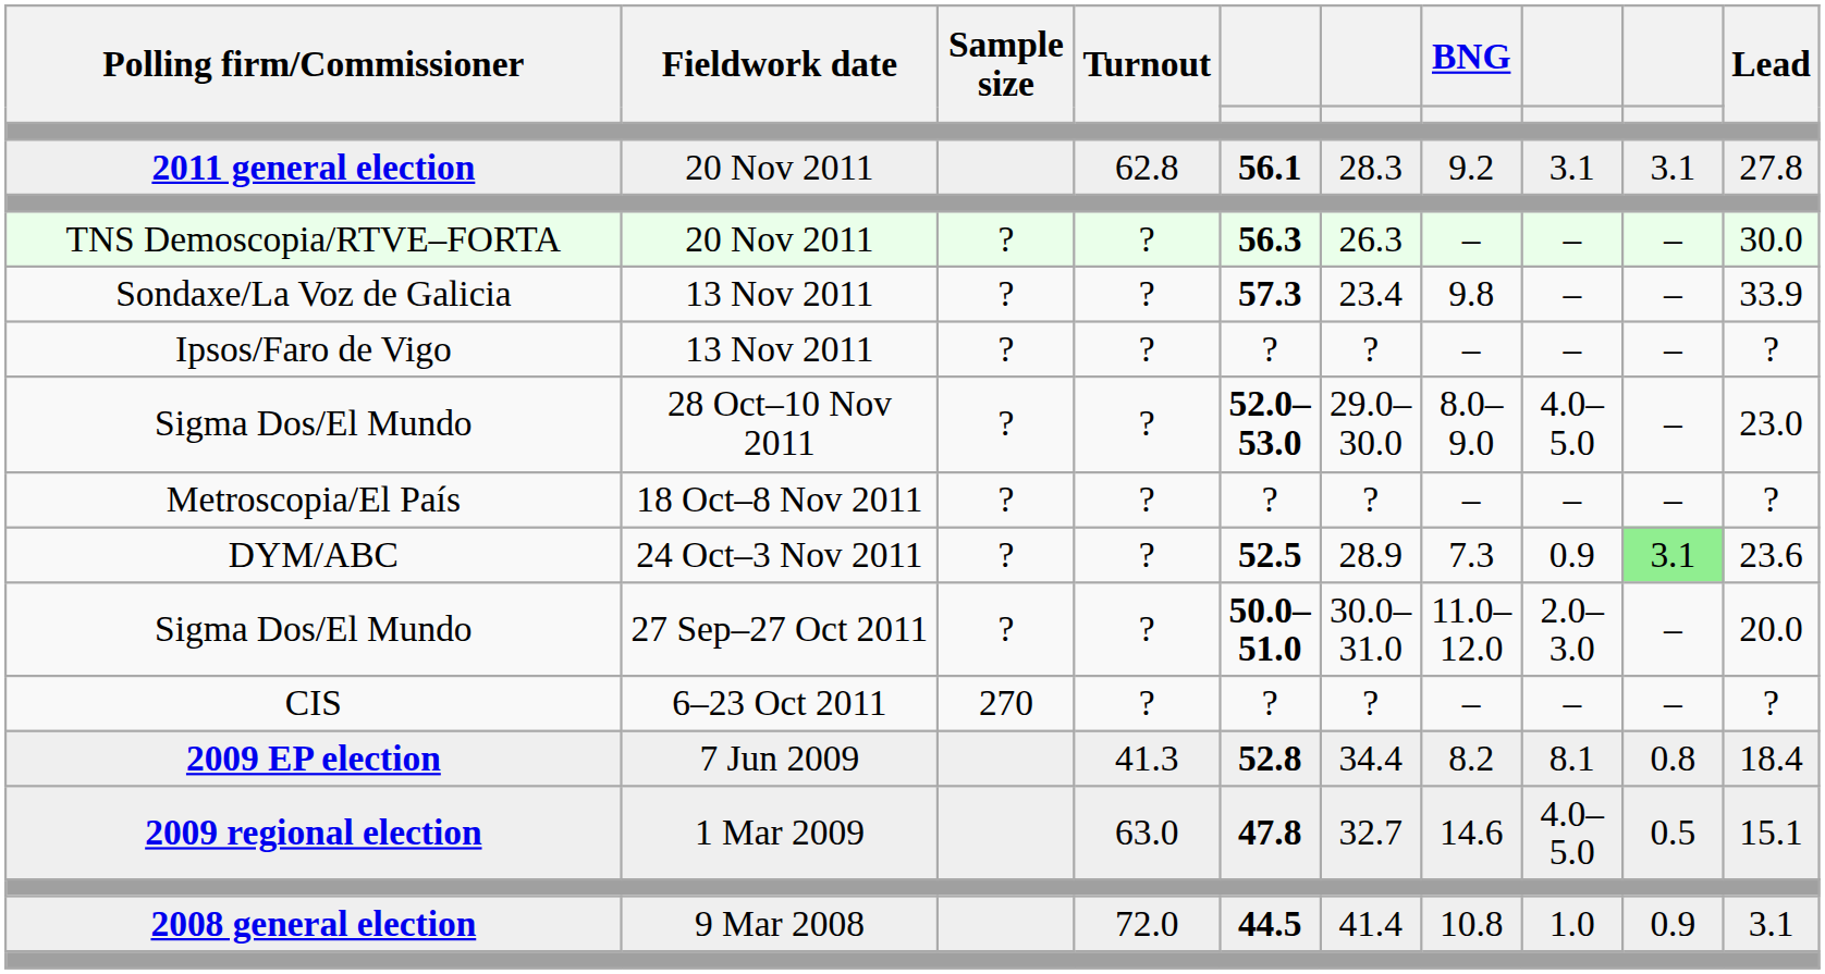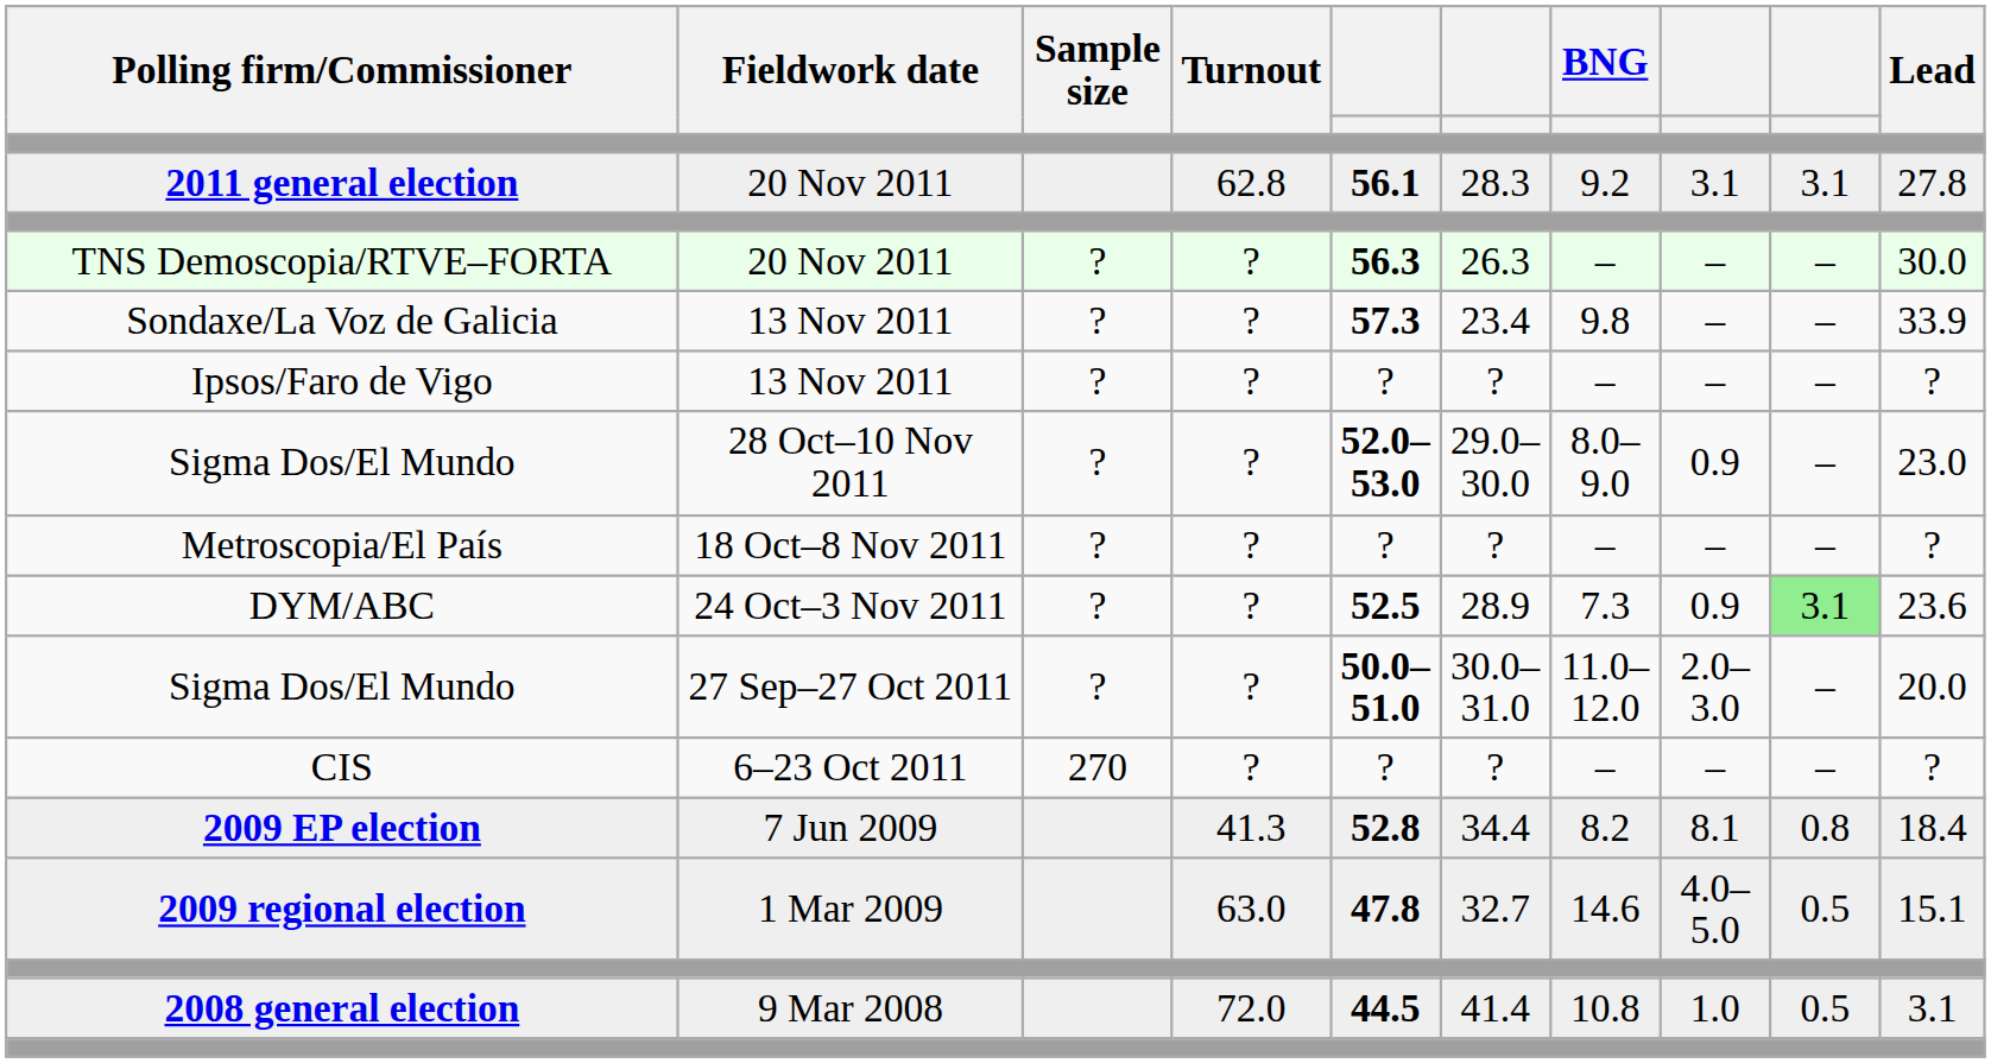Sigma Dos/El Mundo / 28 Oct–10 Nov 2011 | column 8: 4.0– 5.0 -> 0.9
2008 general election | column 9: 0.9 -> 0.5
